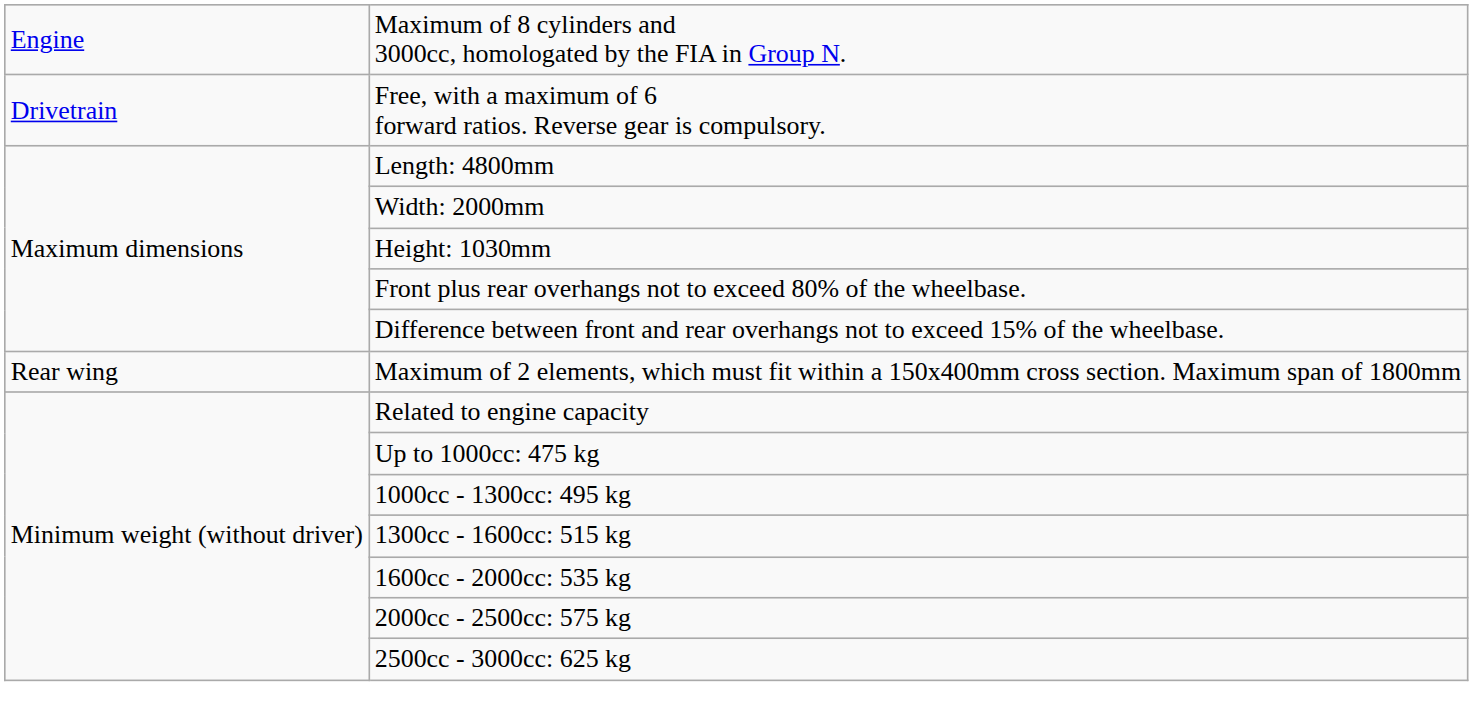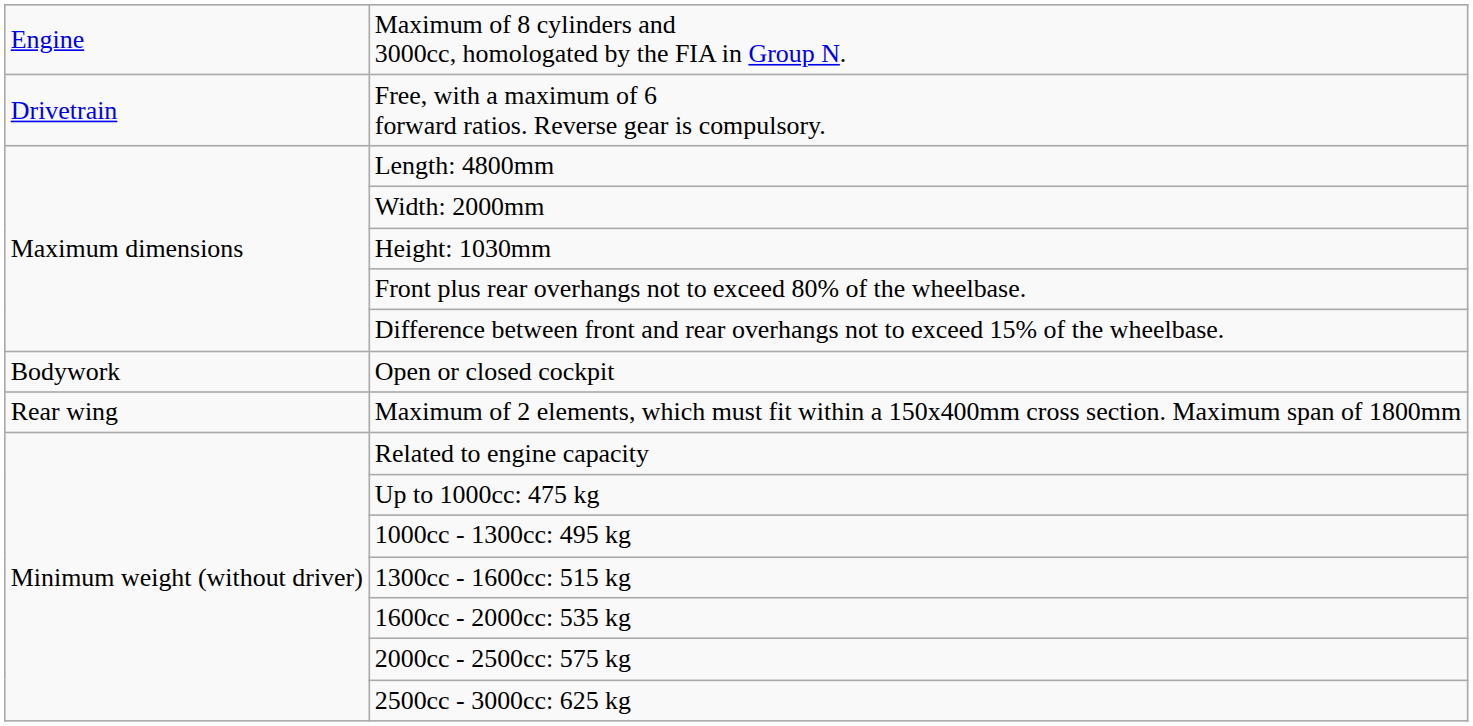+ row: Bodywork | Open or closed cockpit
